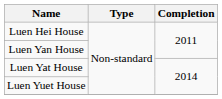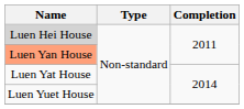Luen Hei House | Name: no background -> lightgrey background
Luen Yan House | Name: no background -> lightsalmon background
